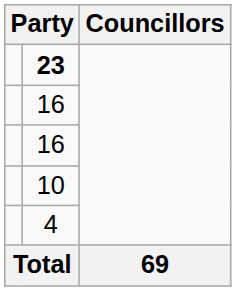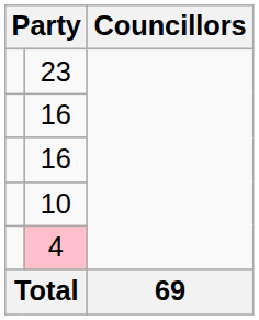23 | column 2: bold -> normal
4 | column 2: no background -> pink background
